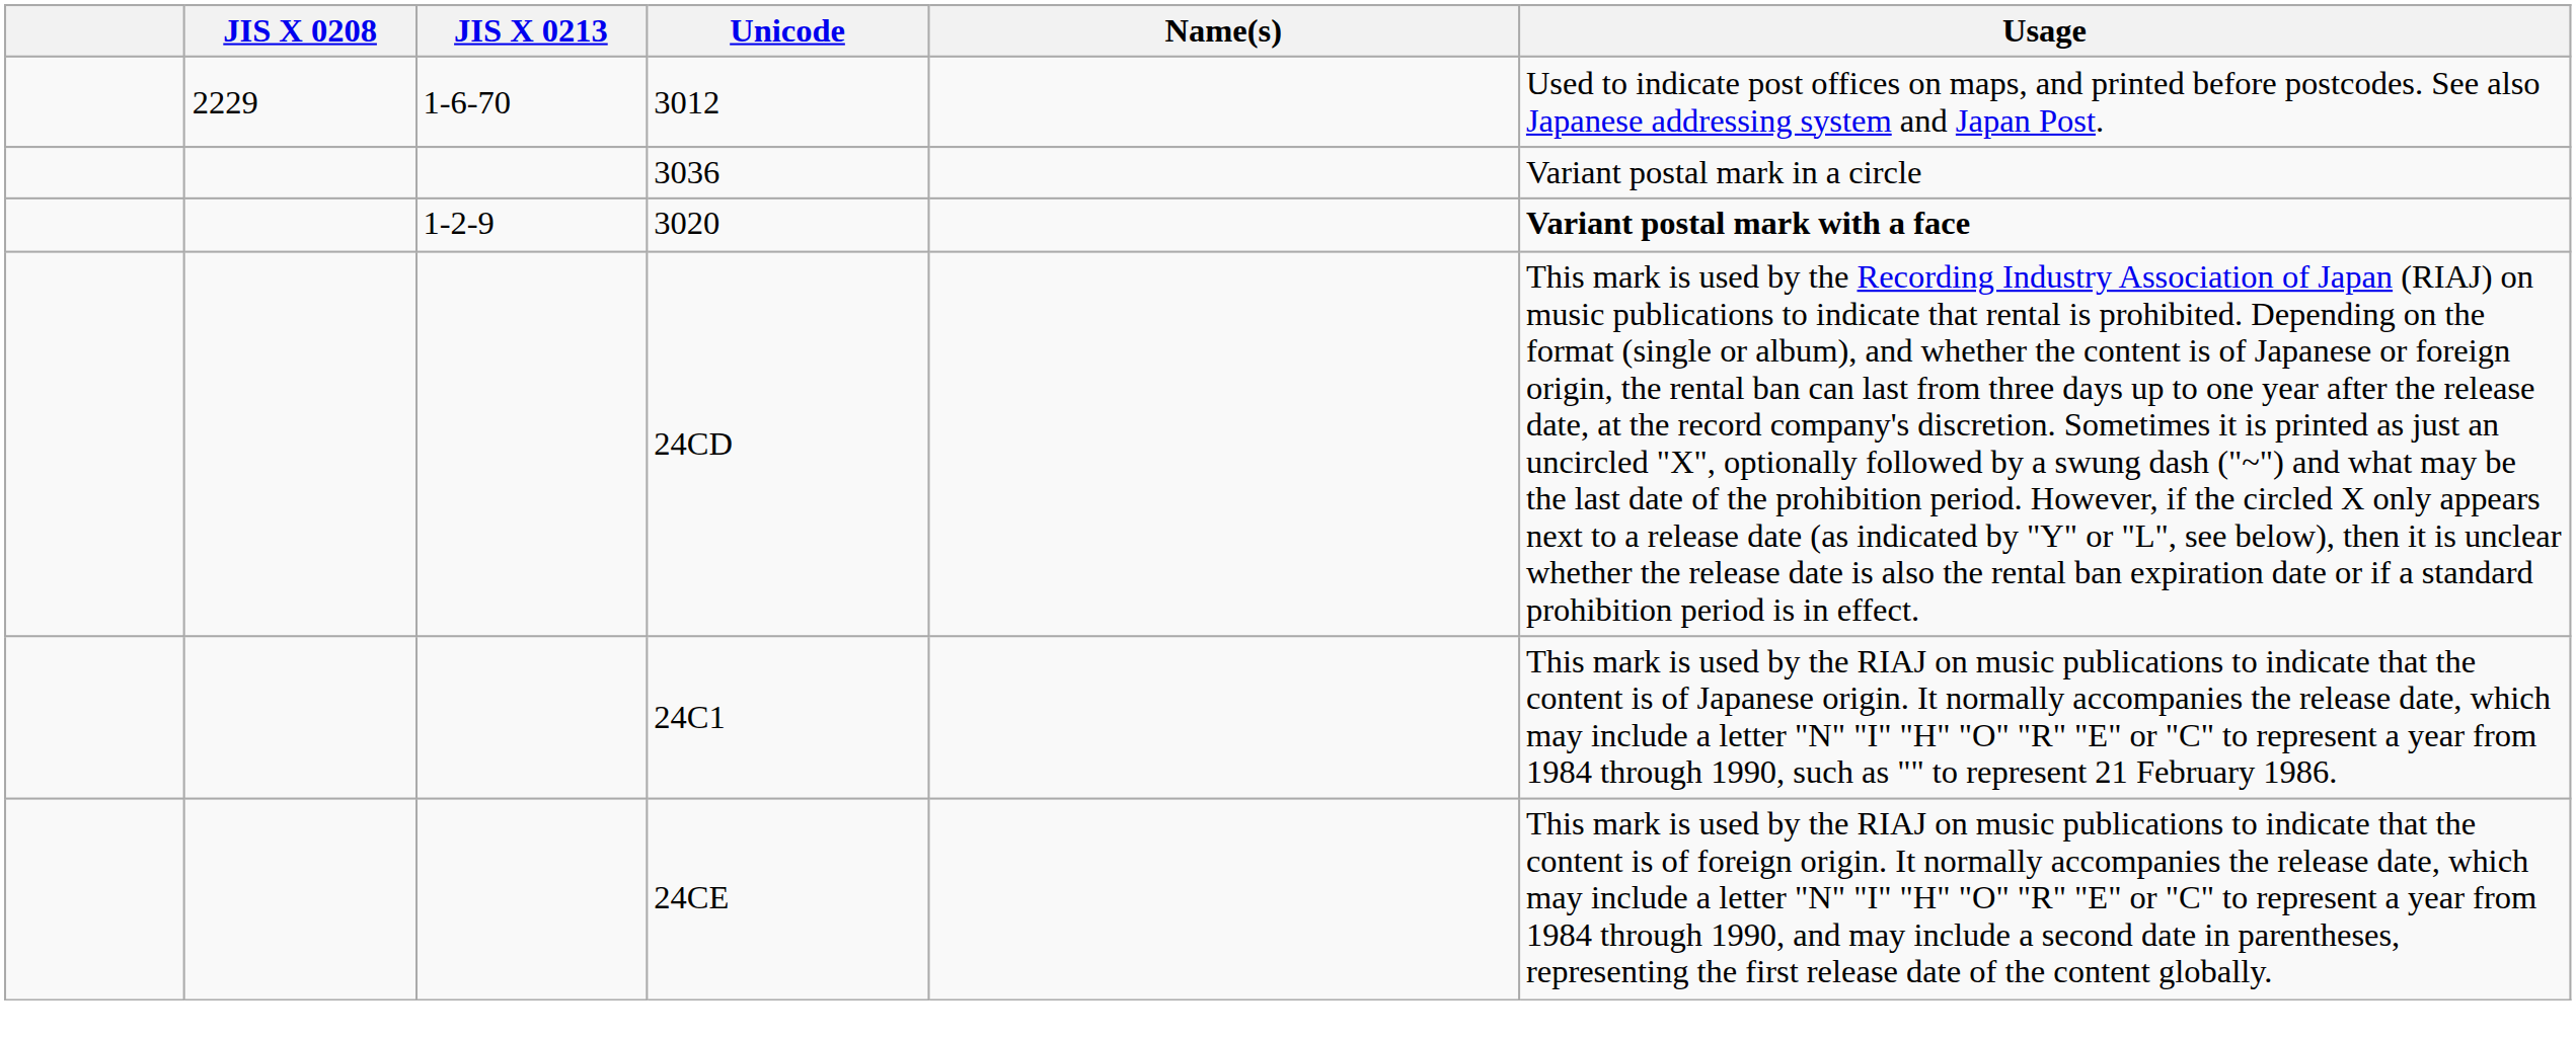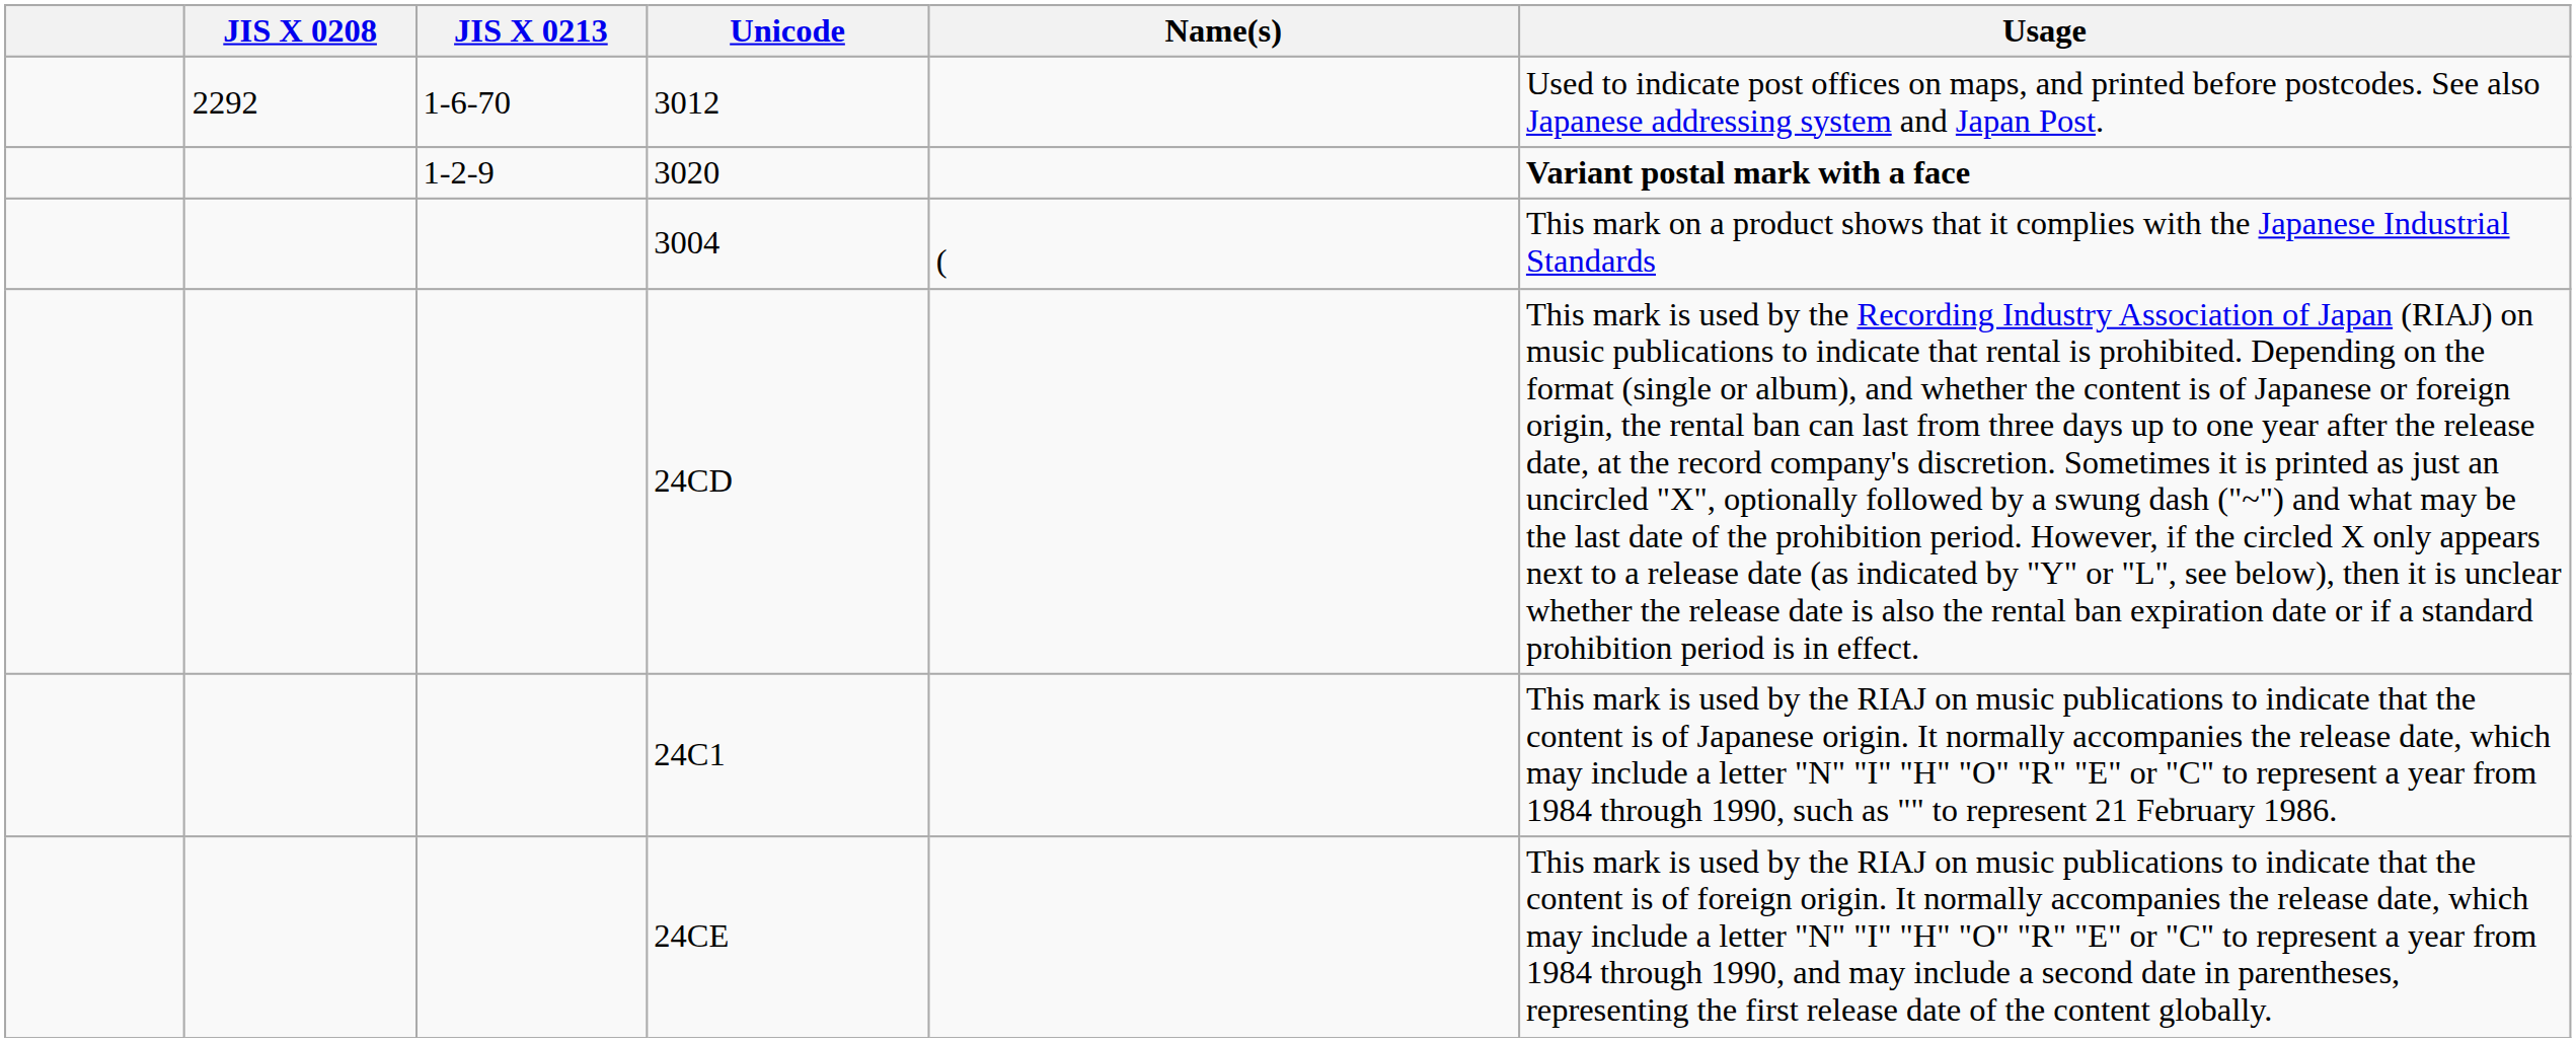3012 | JIS X 0208: 2229 -> 2292
- row: 3036 | Variant postal mark in a circle
+ row: 3004 | ( | This mark on a product shows that it complies with the Japanese Industrial Standards
